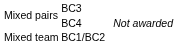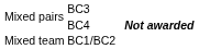Mixed pairs / BC4 | column 3: normal -> bold
